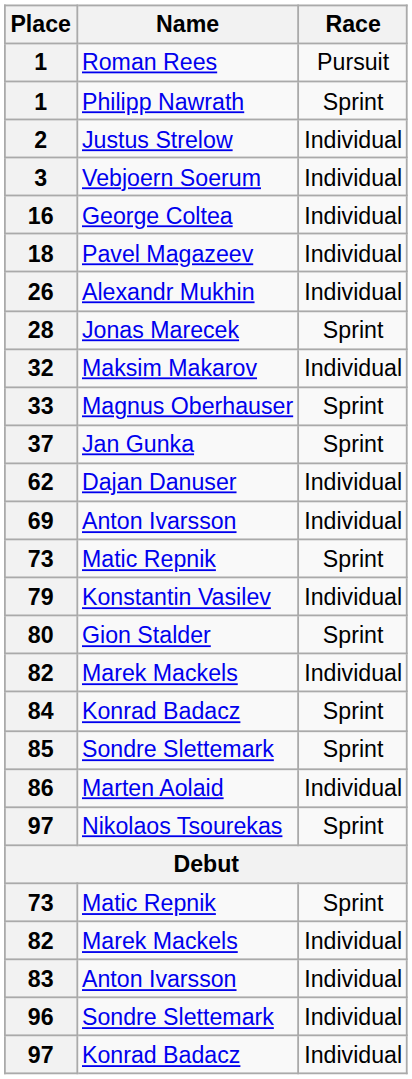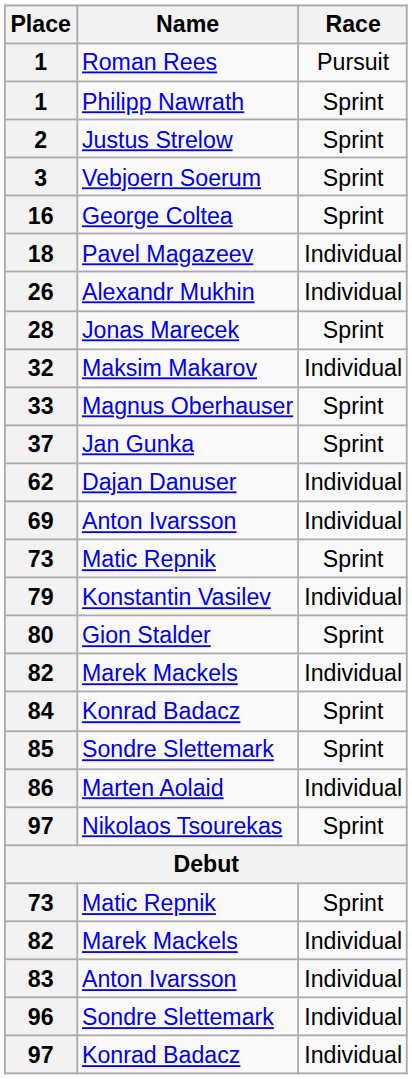2 | Race: Individual -> Sprint
3 | Race: Individual -> Sprint
16 | Race: Individual -> Sprint
